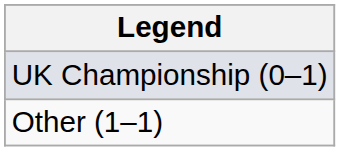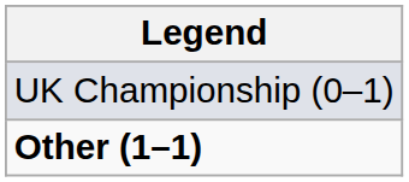row 3 | column 1: normal -> bold
